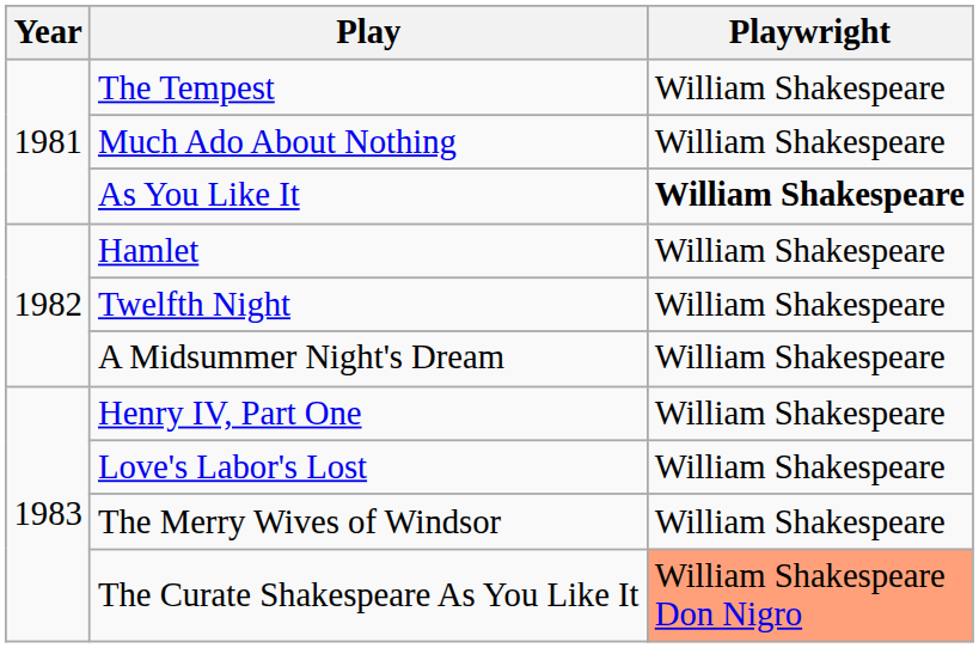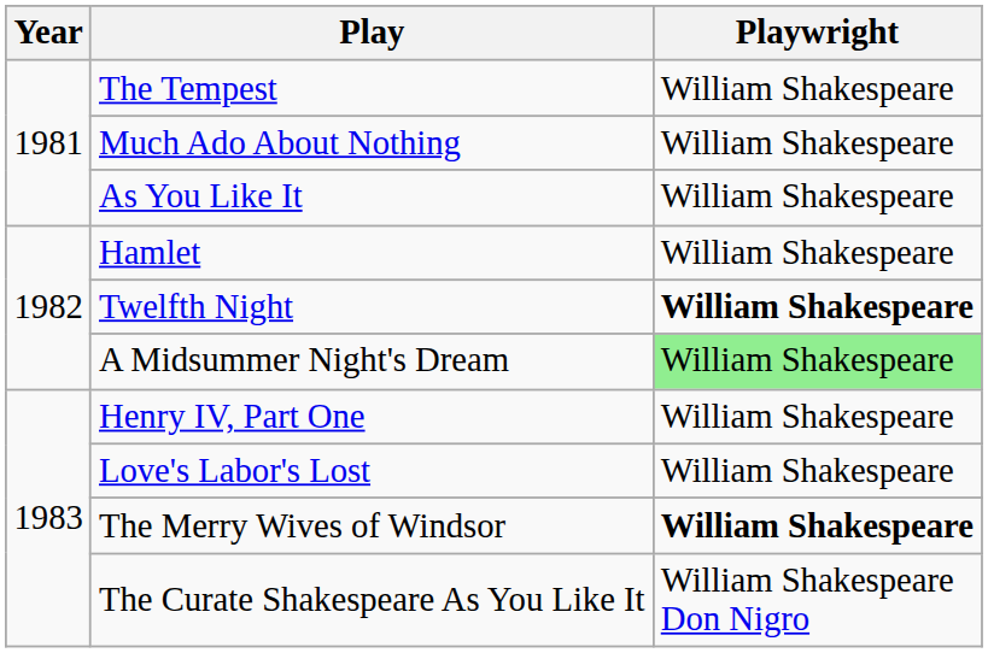As You Like It | Playwright: bold -> normal
Twelfth Night | Playwright: normal -> bold
A Midsummer Night's Dream | Playwright: no background -> lightgreen background
The Merry Wives of Windsor | Playwright: normal -> bold
The Curate Shakespeare As You Like It | Playwright: lightsalmon background -> no background
